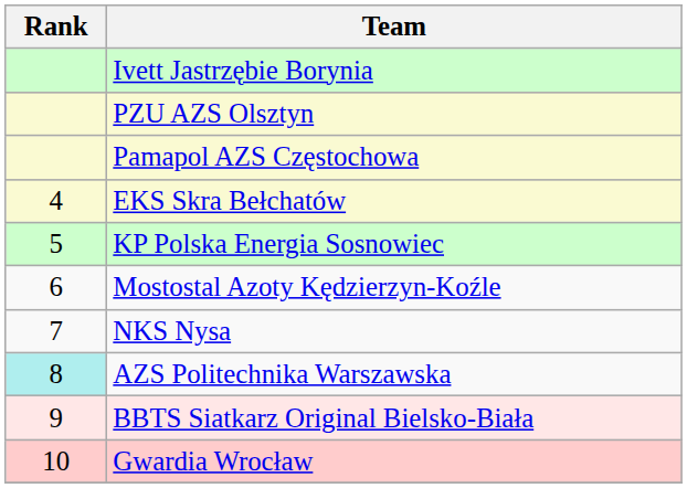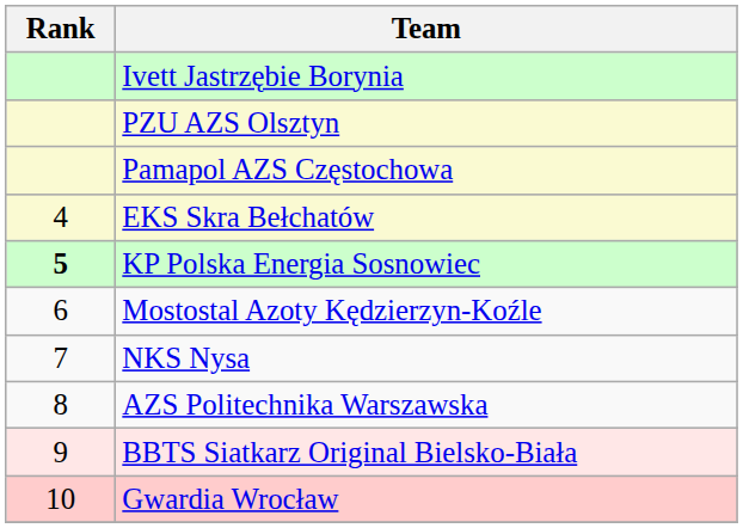KP Polska Energia Sosnowiec | Rank: normal -> bold
AZS Politechnika Warszawska | Rank: paleturquoise background -> no background
